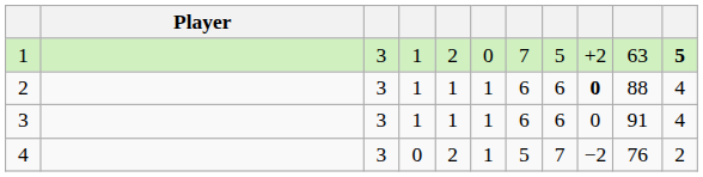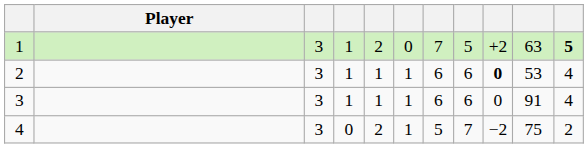row 3 | column 10: 88 -> 53
row 5 | column 10: 76 -> 75
